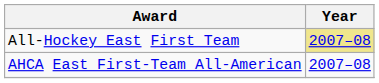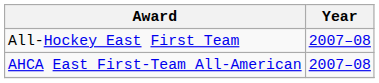row 2 | Year: khaki background -> no background
